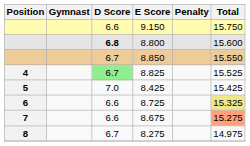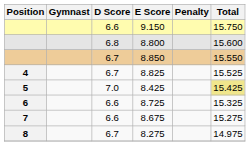8.800 | D Score: bold -> normal
8.825 | D Score: lightgreen background -> no background
8.425 | Total: no background -> khaki background
8.725 | Total: khaki background -> no background
8.675 | Total: lightsalmon background -> no background
